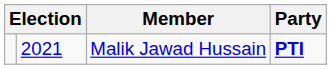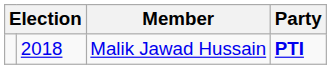Malik Jawad Hussain | column 2: 2021 -> 2018
